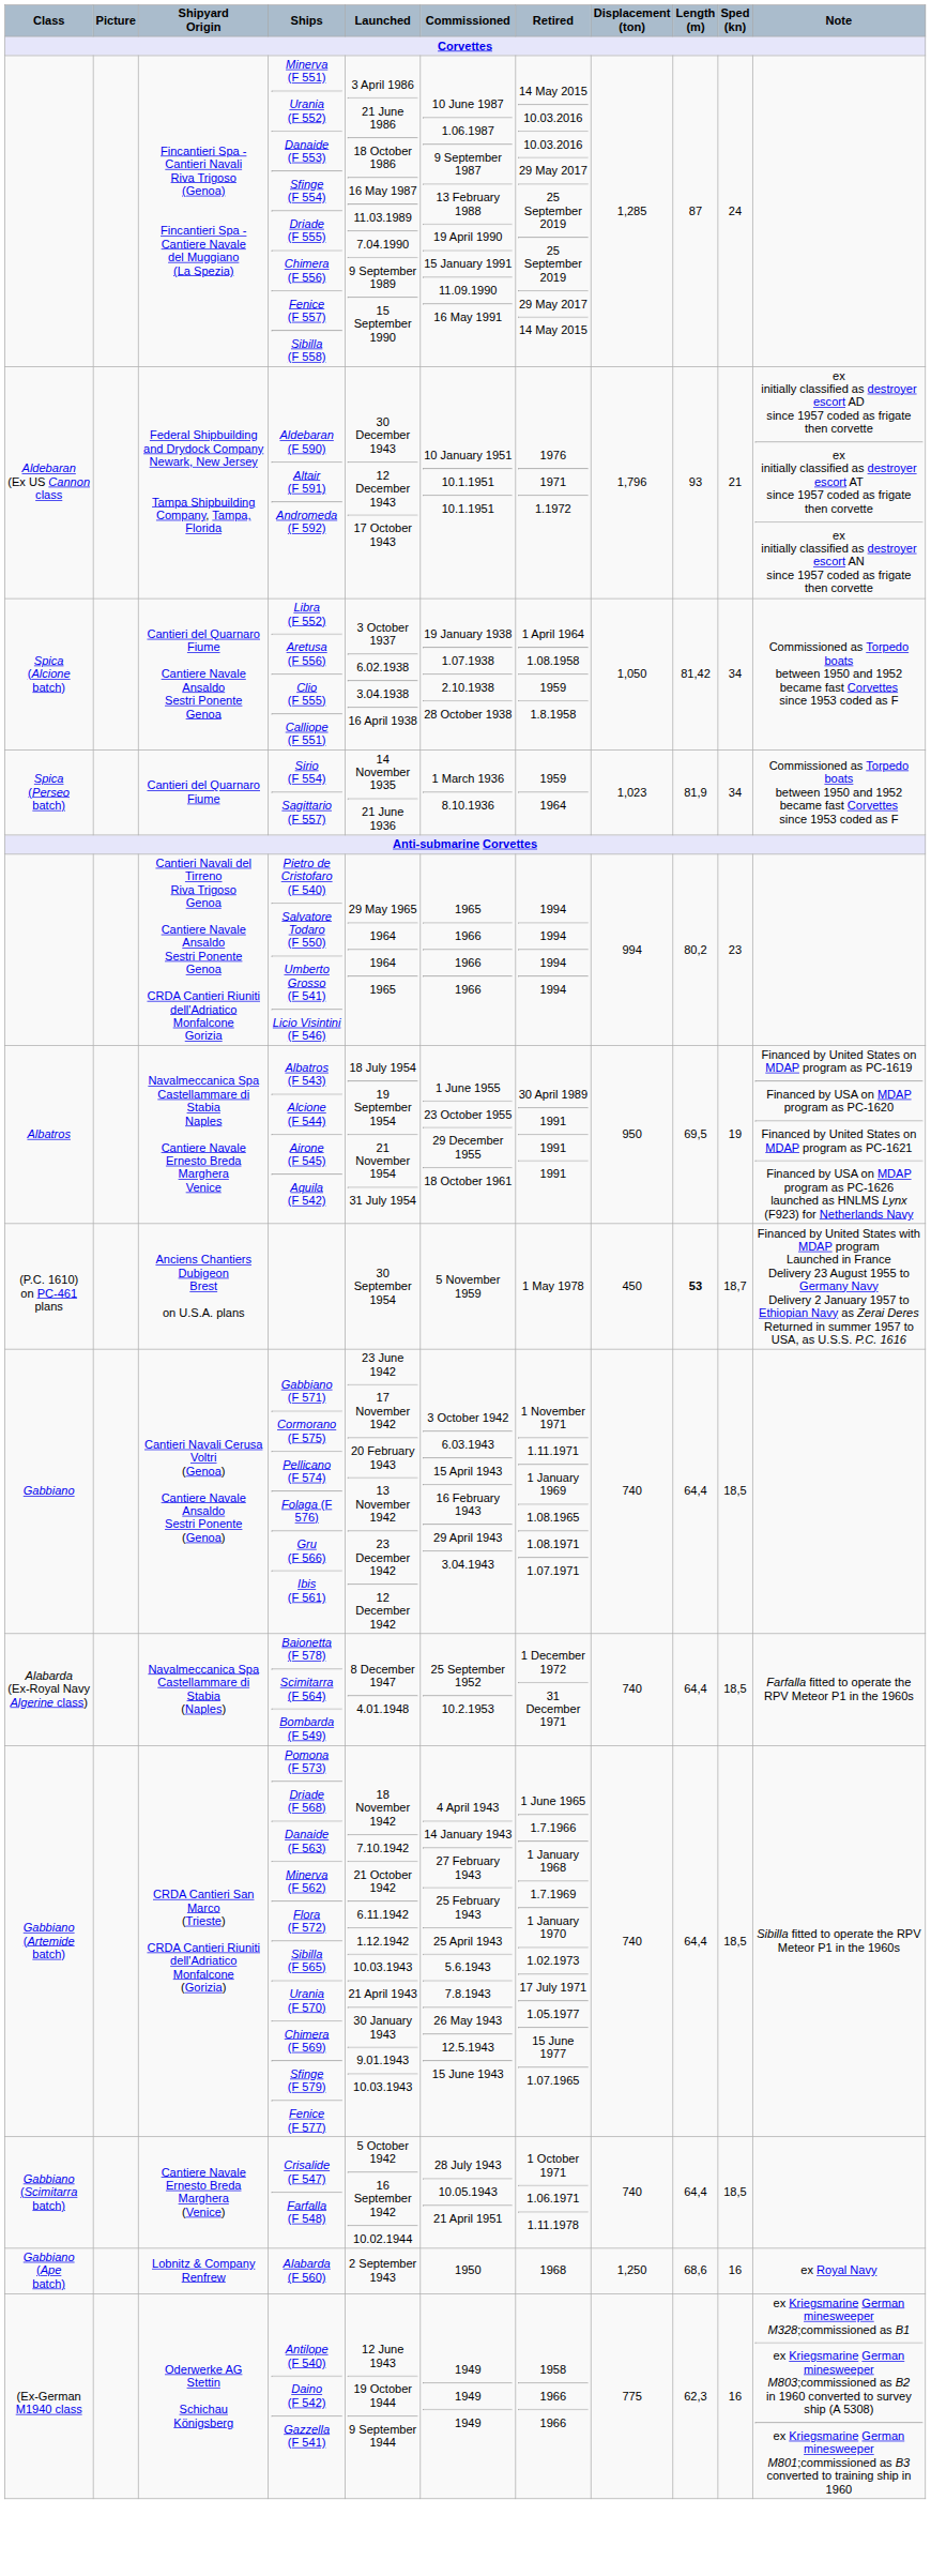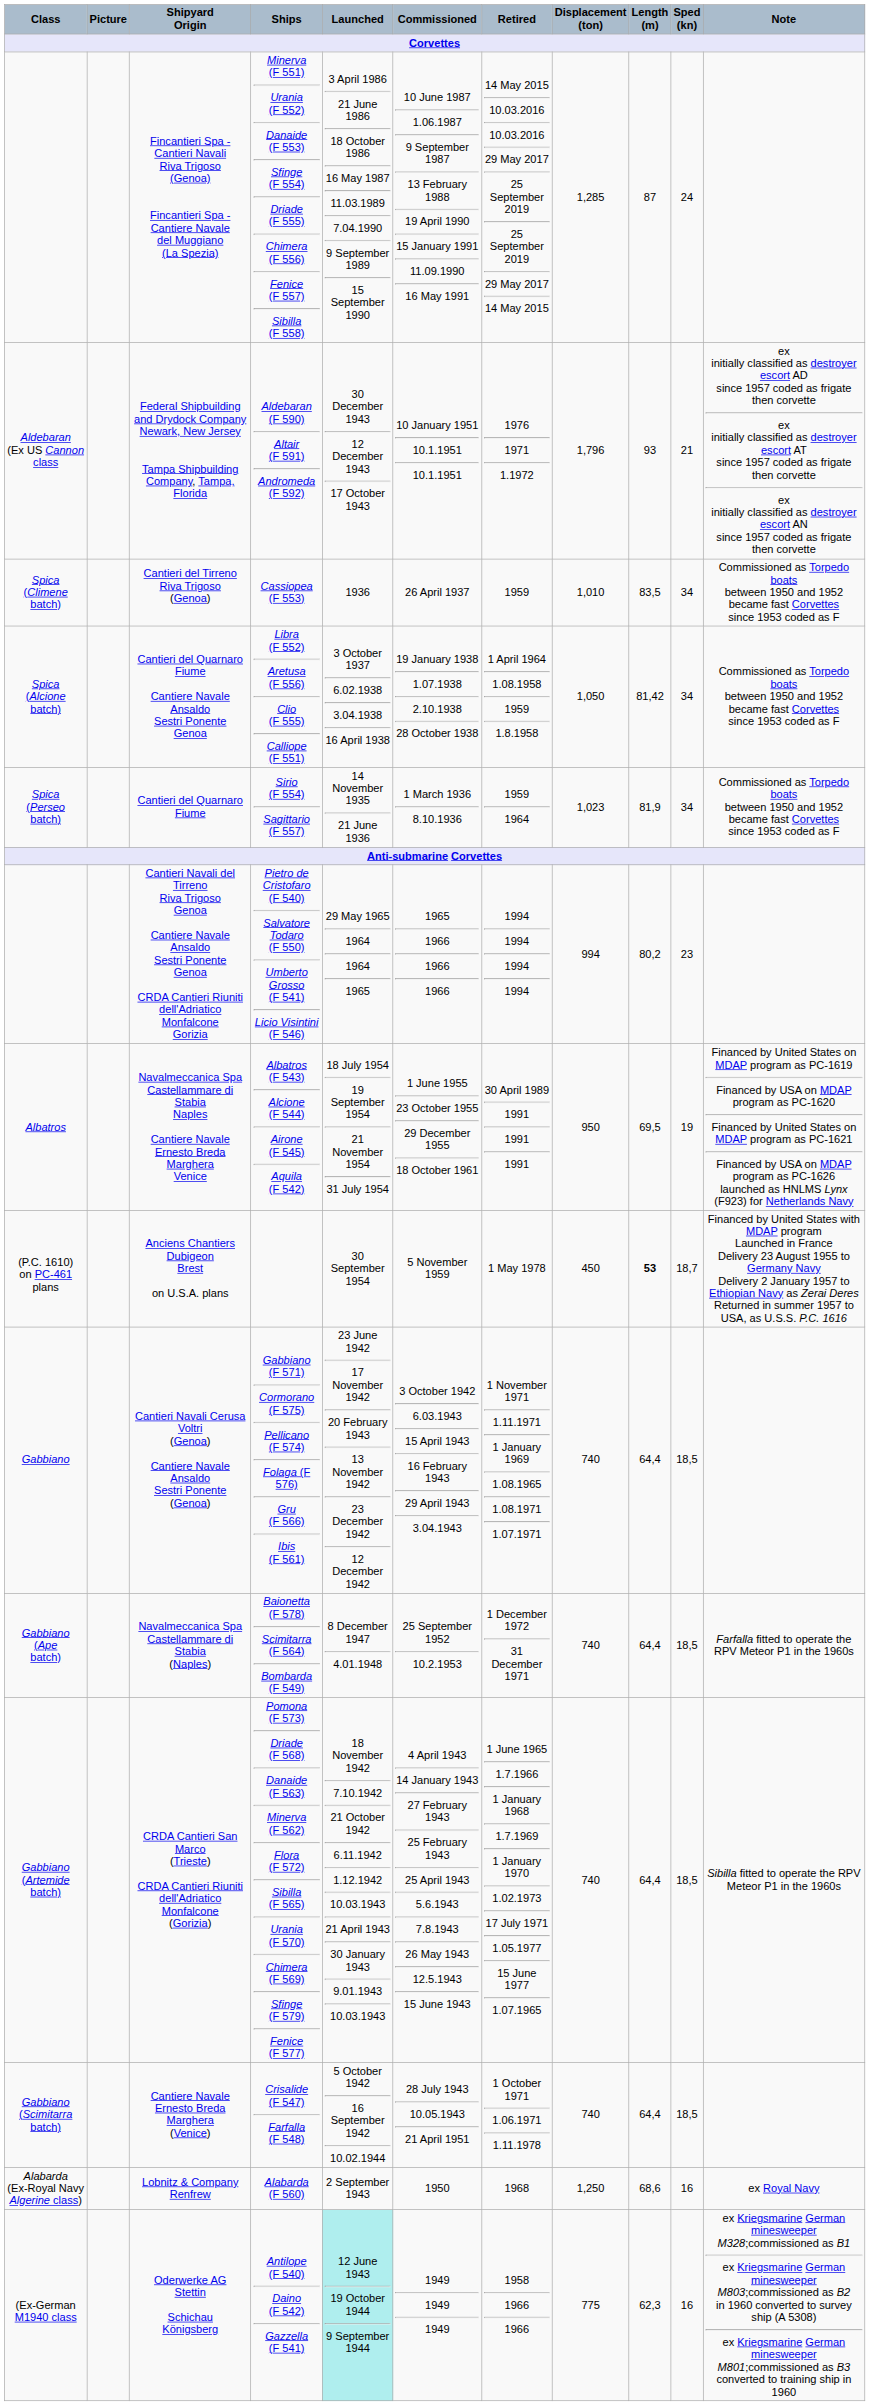+ row: Spica (Climene batch) | Cantieri del Tirreno Riva Trigoso (Genoa) | Cassiopea (F 553) | 1936 | 26 April 1937 | 1959 | 1,010 | 83,5 | 34 | Commissioned as Torpedo boats between 1950 and 1952 became fast Corvettes since 1953 coded as F
Navalmeccanica Spa Castellammare di Stabia (Naples) | Class: Alabarda (Ex-Royal Navy Algerine class) -> Gabbiano (Ape batch)
Lobnitz & Company Renfrew | Class: Gabbiano (Ape batch) -> Alabarda (Ex-Royal Navy Algerine class)
Oderwerke AG Stettin Schichau Königsberg | Launched: no background -> paleturquoise background
